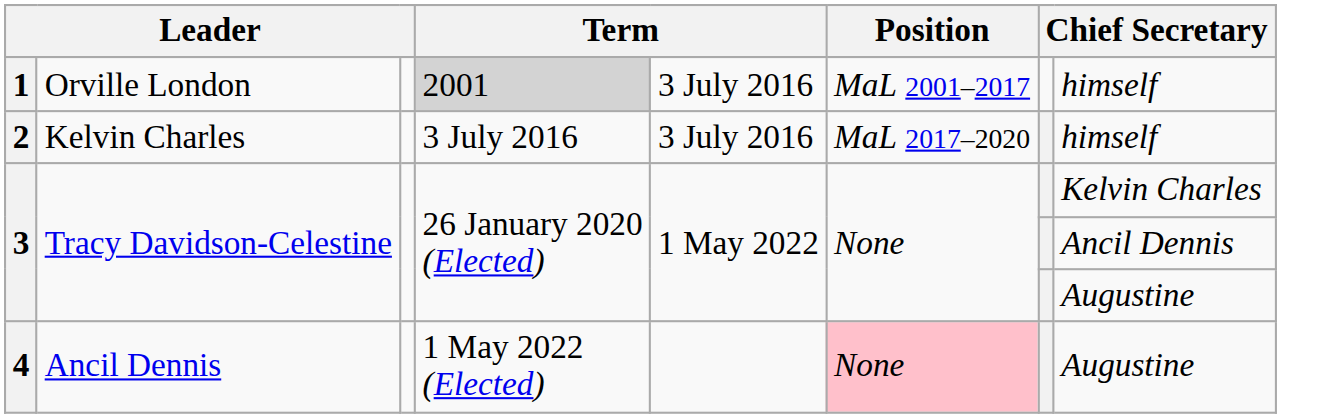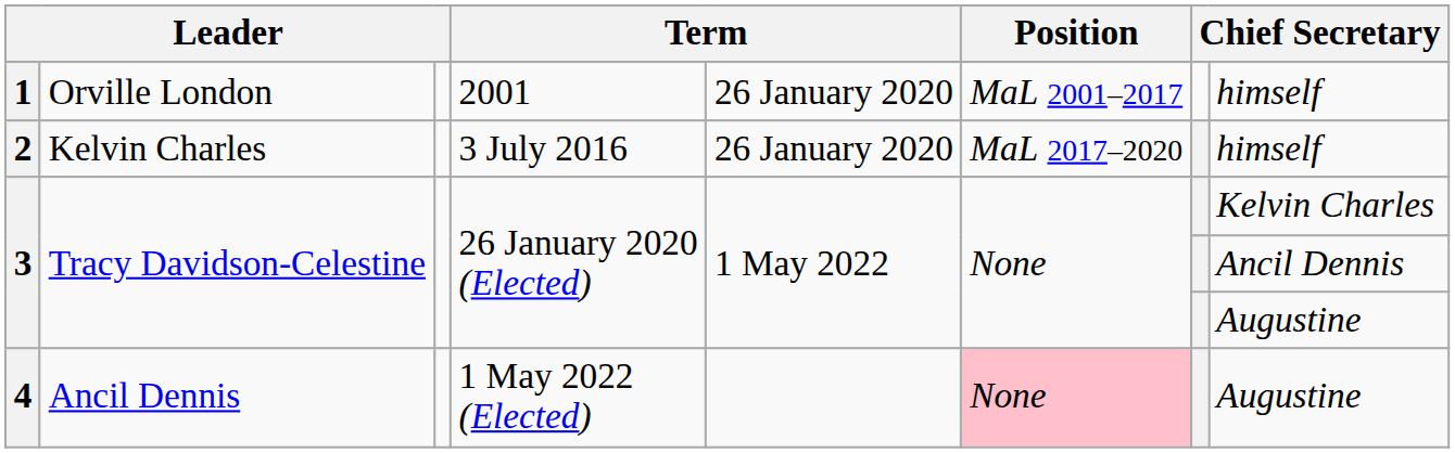1 | column 4: lightgrey background -> no background
1 | column 5: 3 July 2016 -> 26 January 2020
2 | column 5: 3 July 2016 -> 26 January 2020
